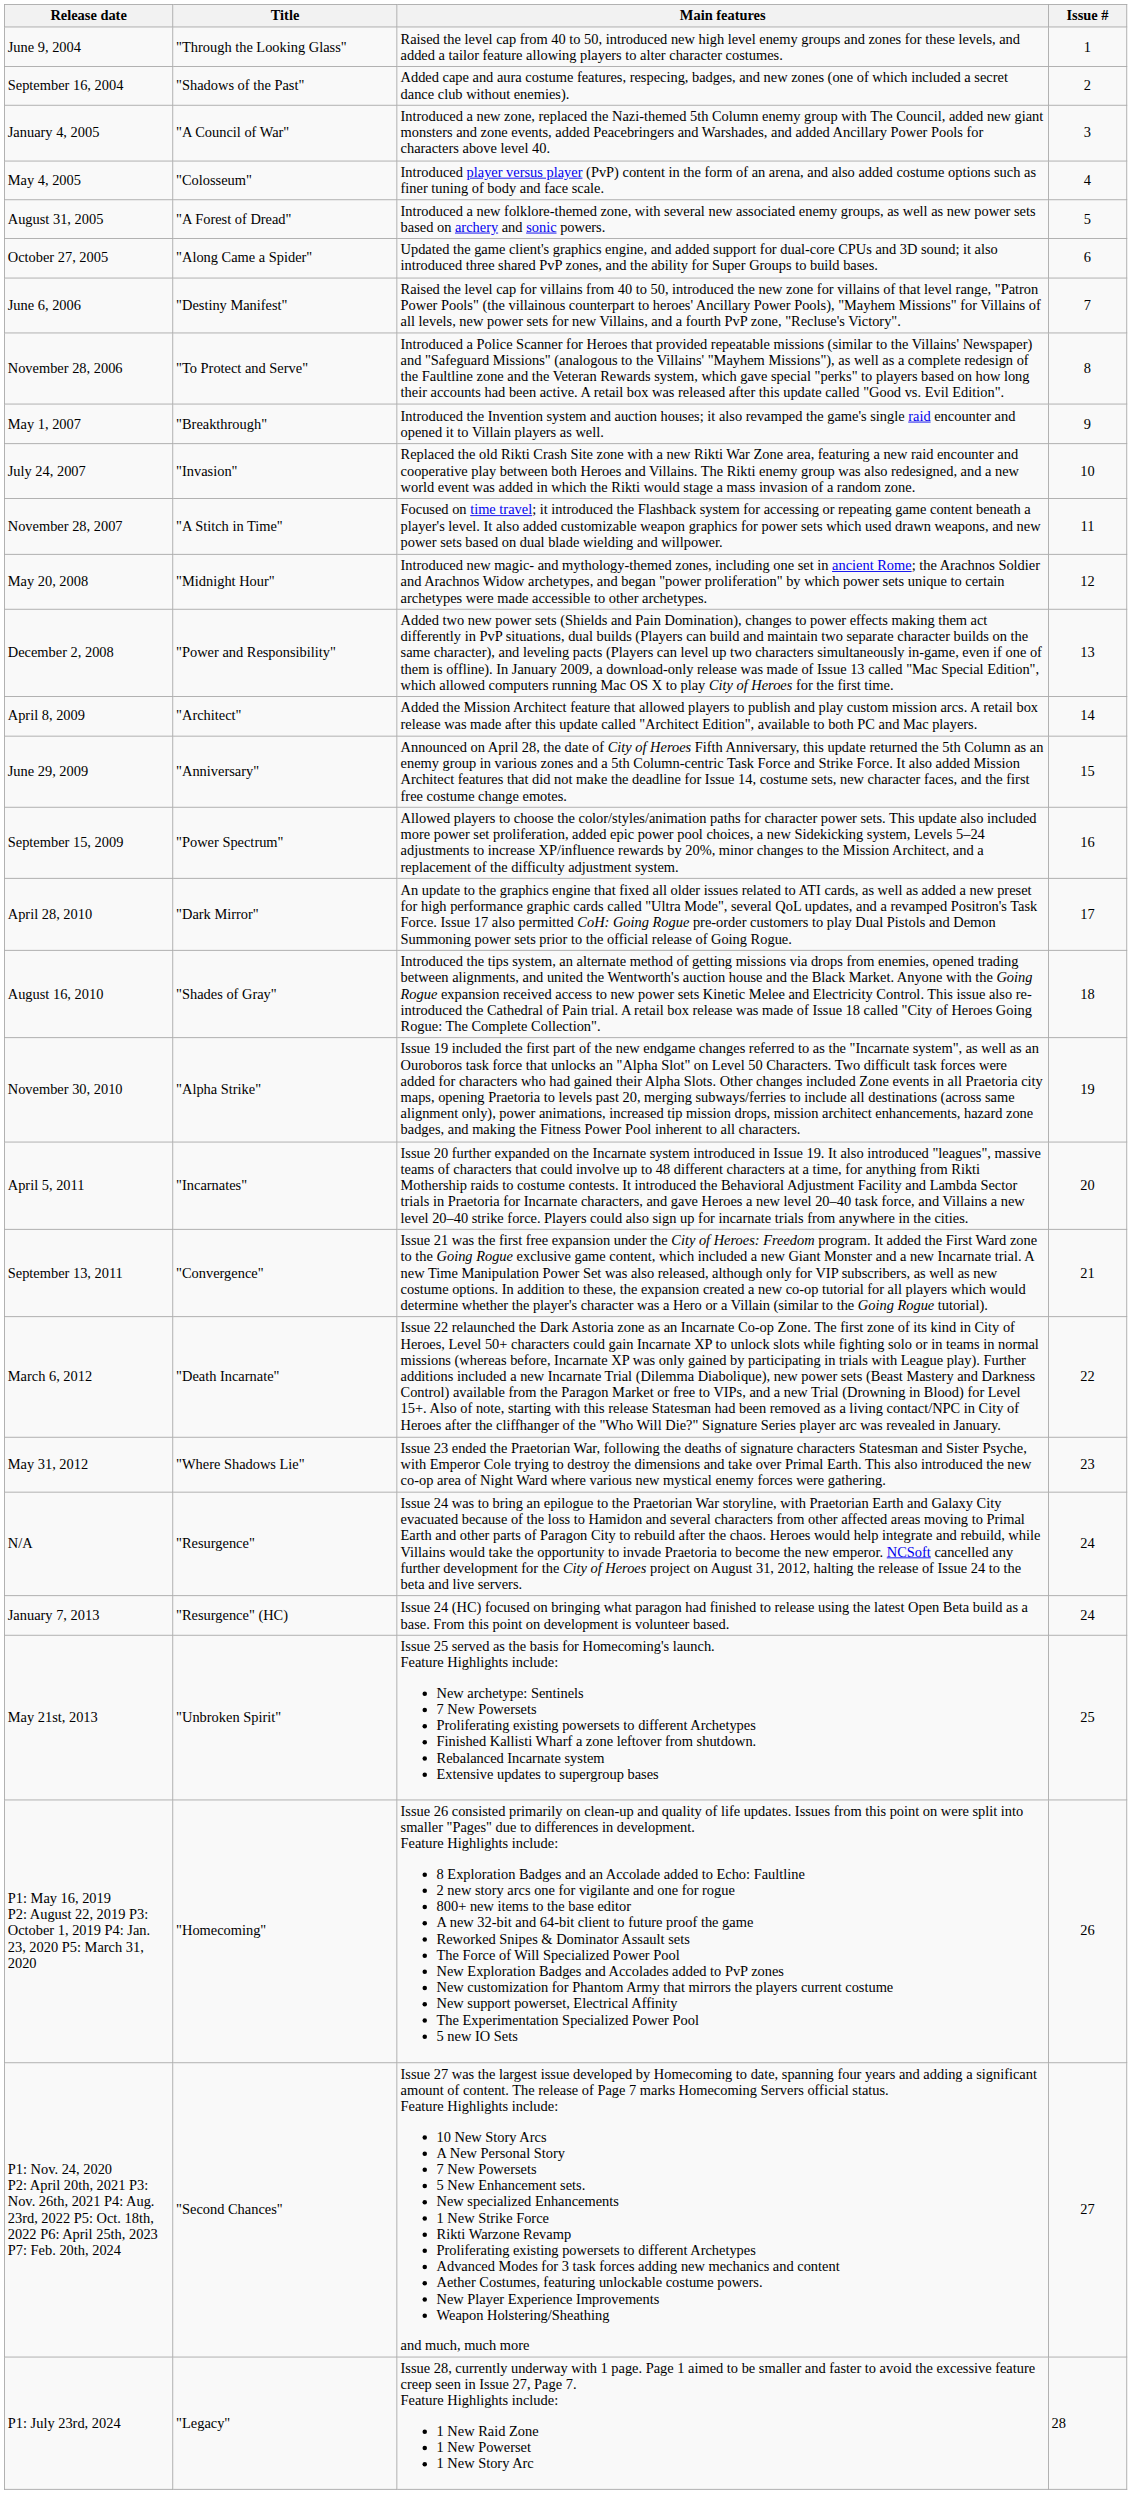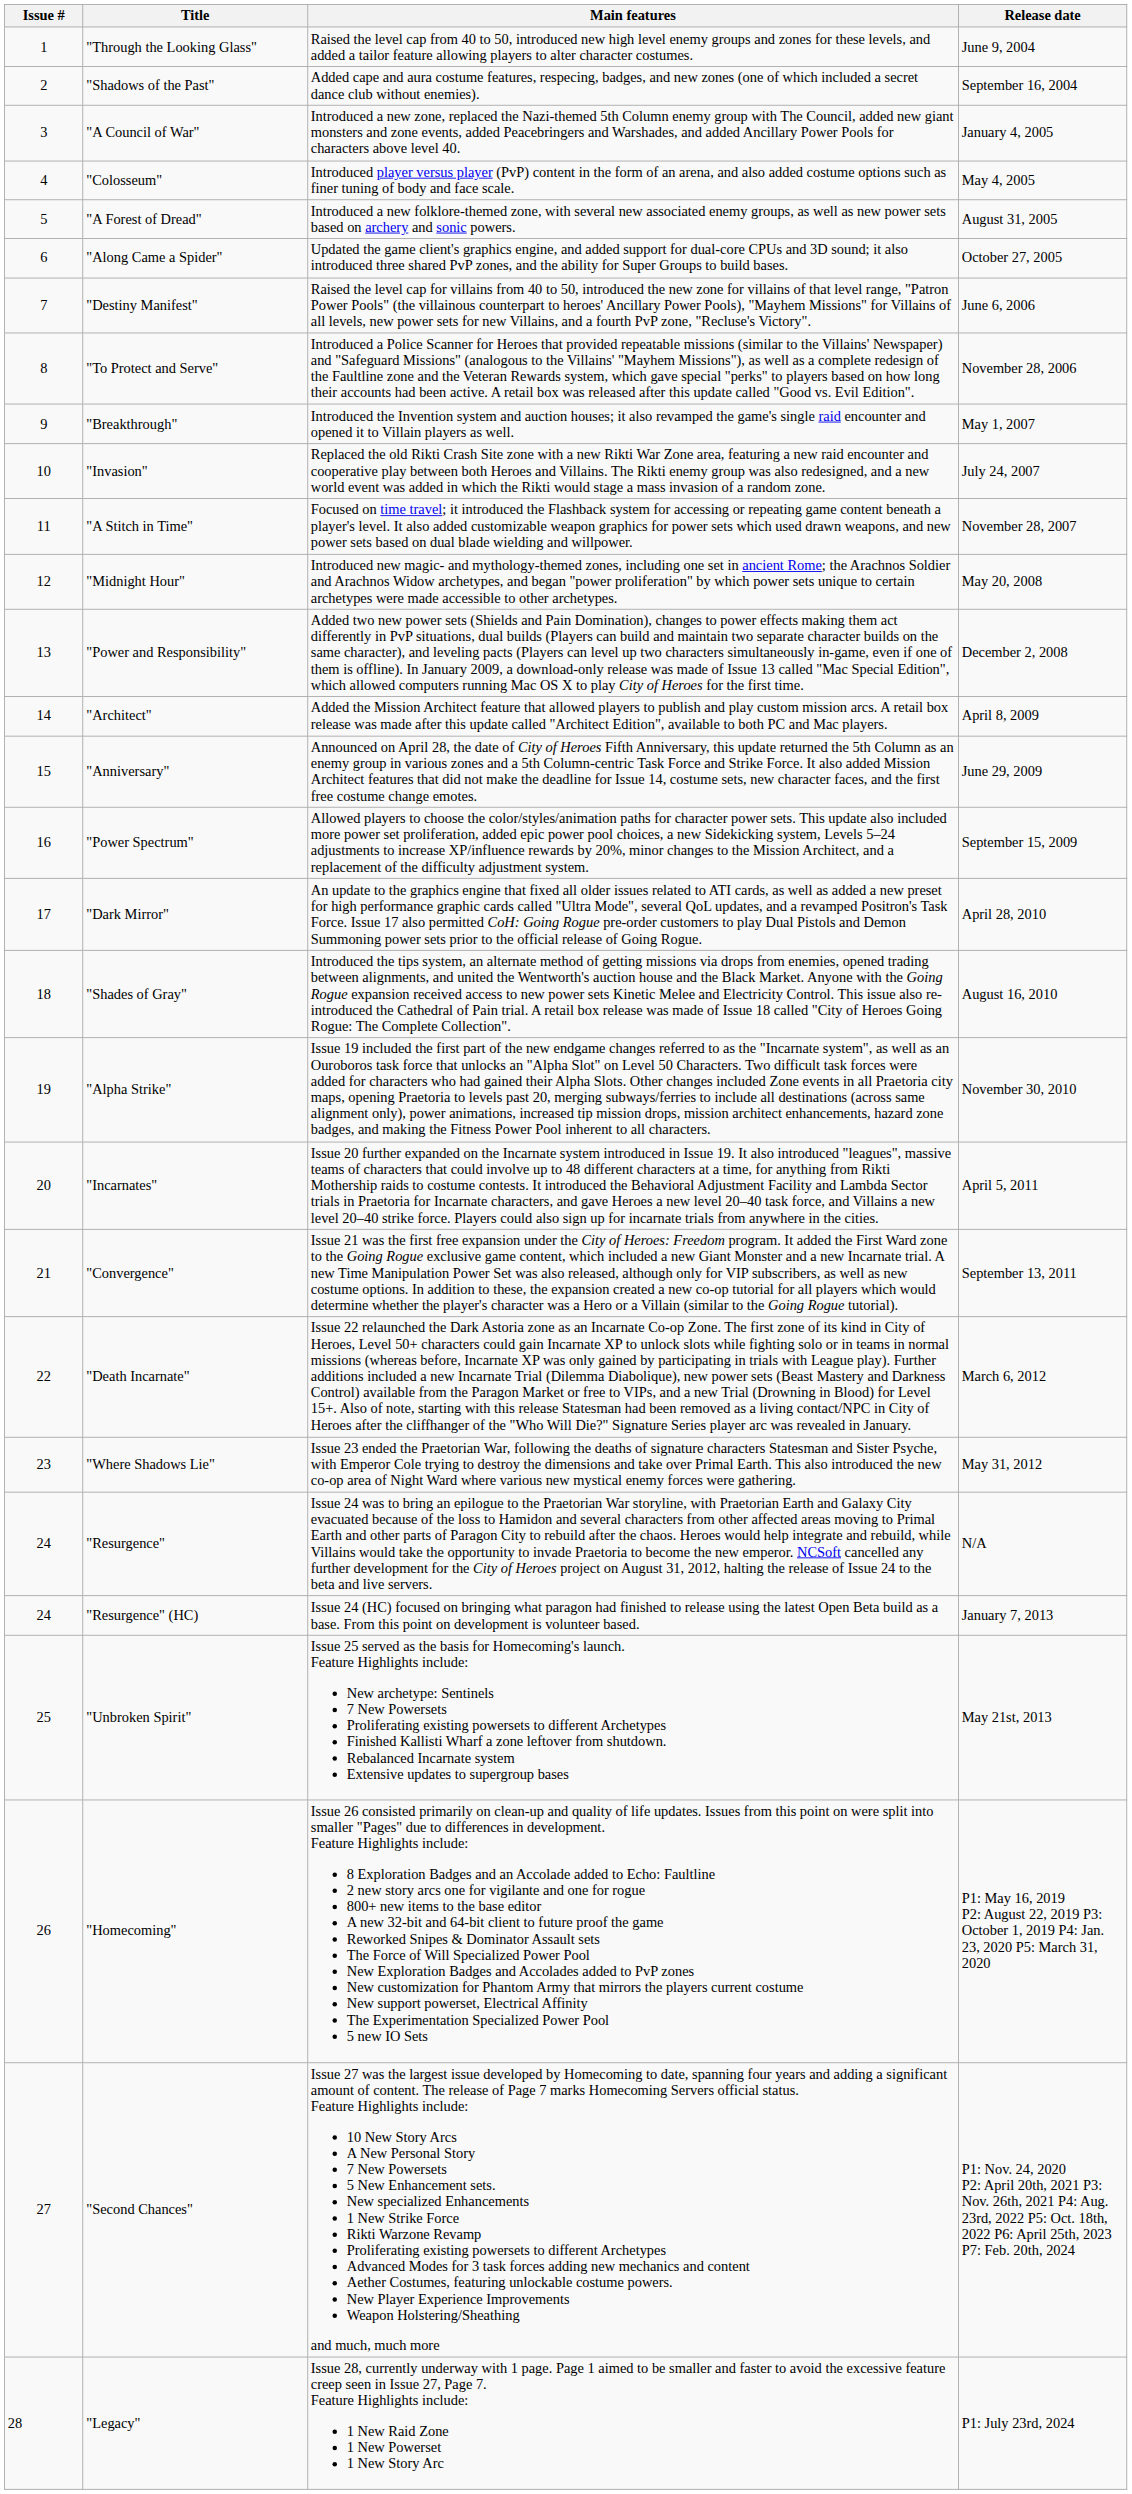columns swapped: Issue # <-> Release date
